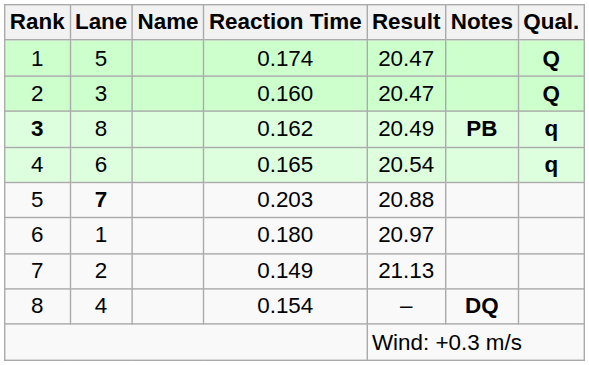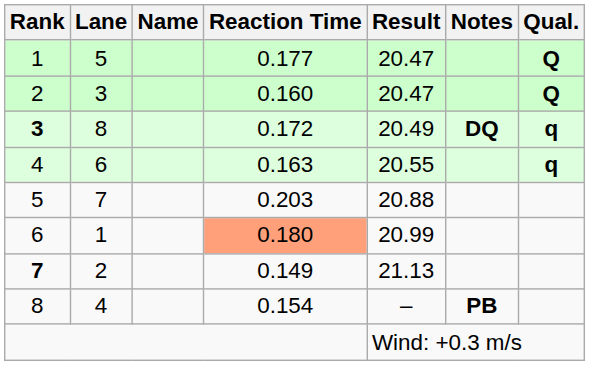row 2 | Reaction Time: 0.174 -> 0.177
row 4 | Reaction Time: 0.162 -> 0.172
row 4 | Notes: PB -> DQ
row 5 | Reaction Time: 0.165 -> 0.163
row 5 | Result: 20.54 -> 20.55
row 6 | Lane: bold -> normal
row 7 | Reaction Time: no background -> lightsalmon background
row 7 | Result: 20.97 -> 20.99
row 8 | Rank: normal -> bold
row 9 | Notes: DQ -> PB
